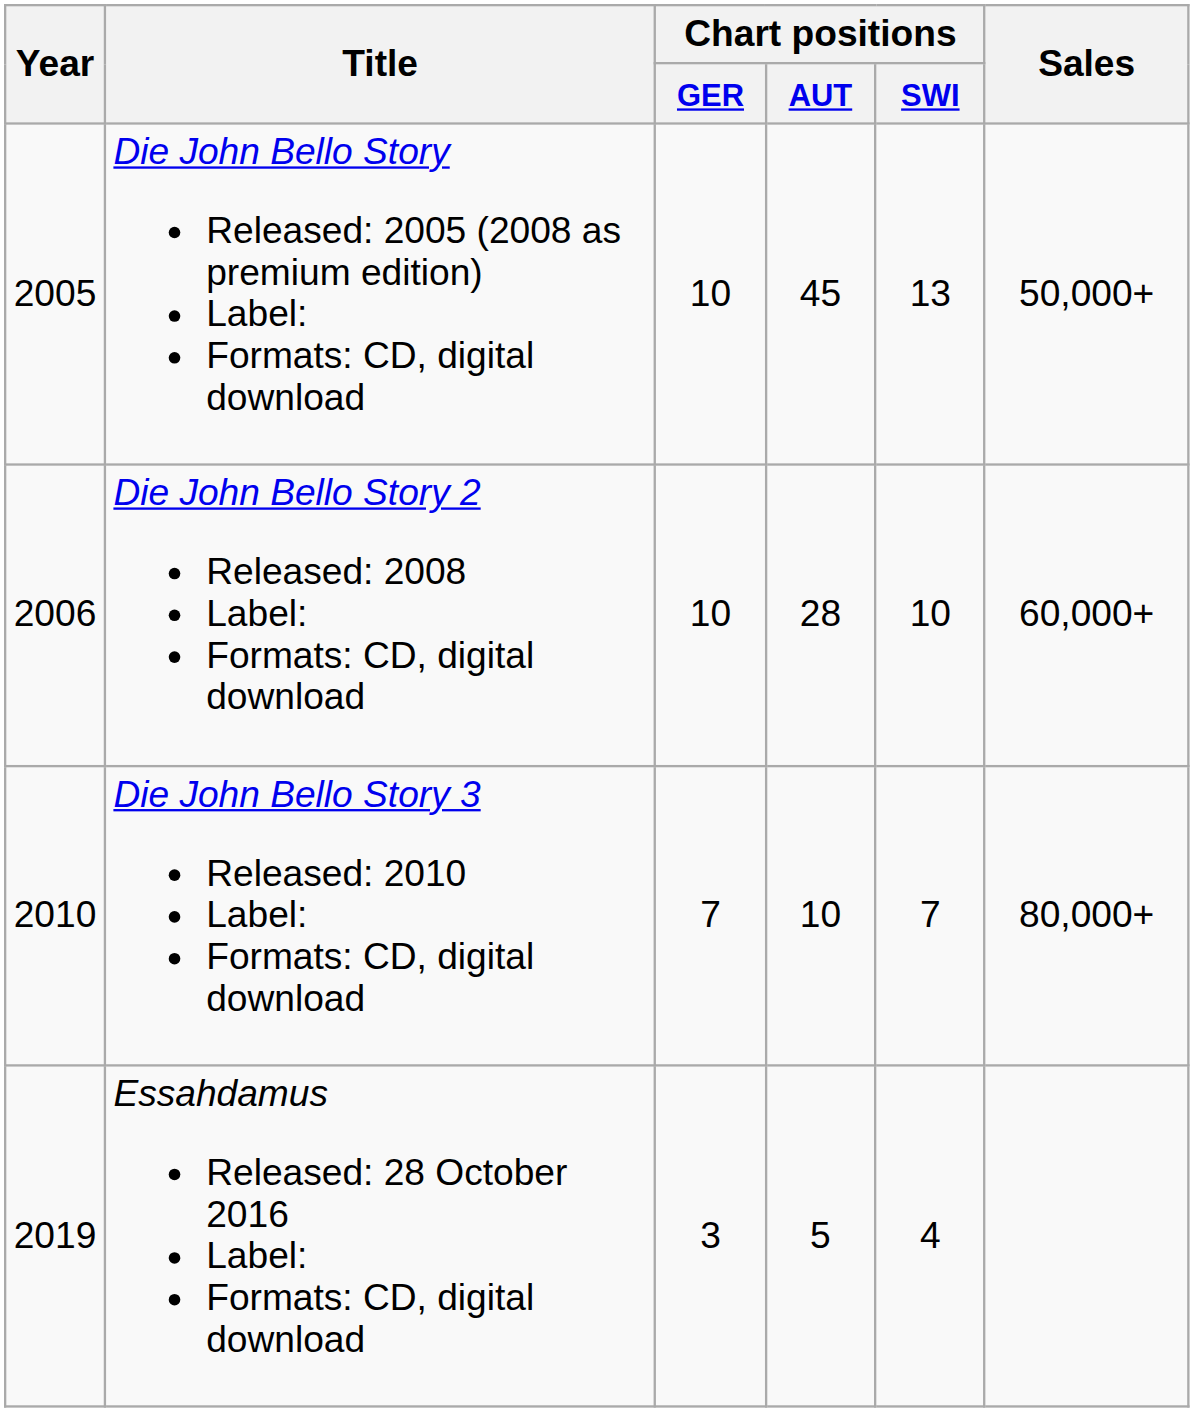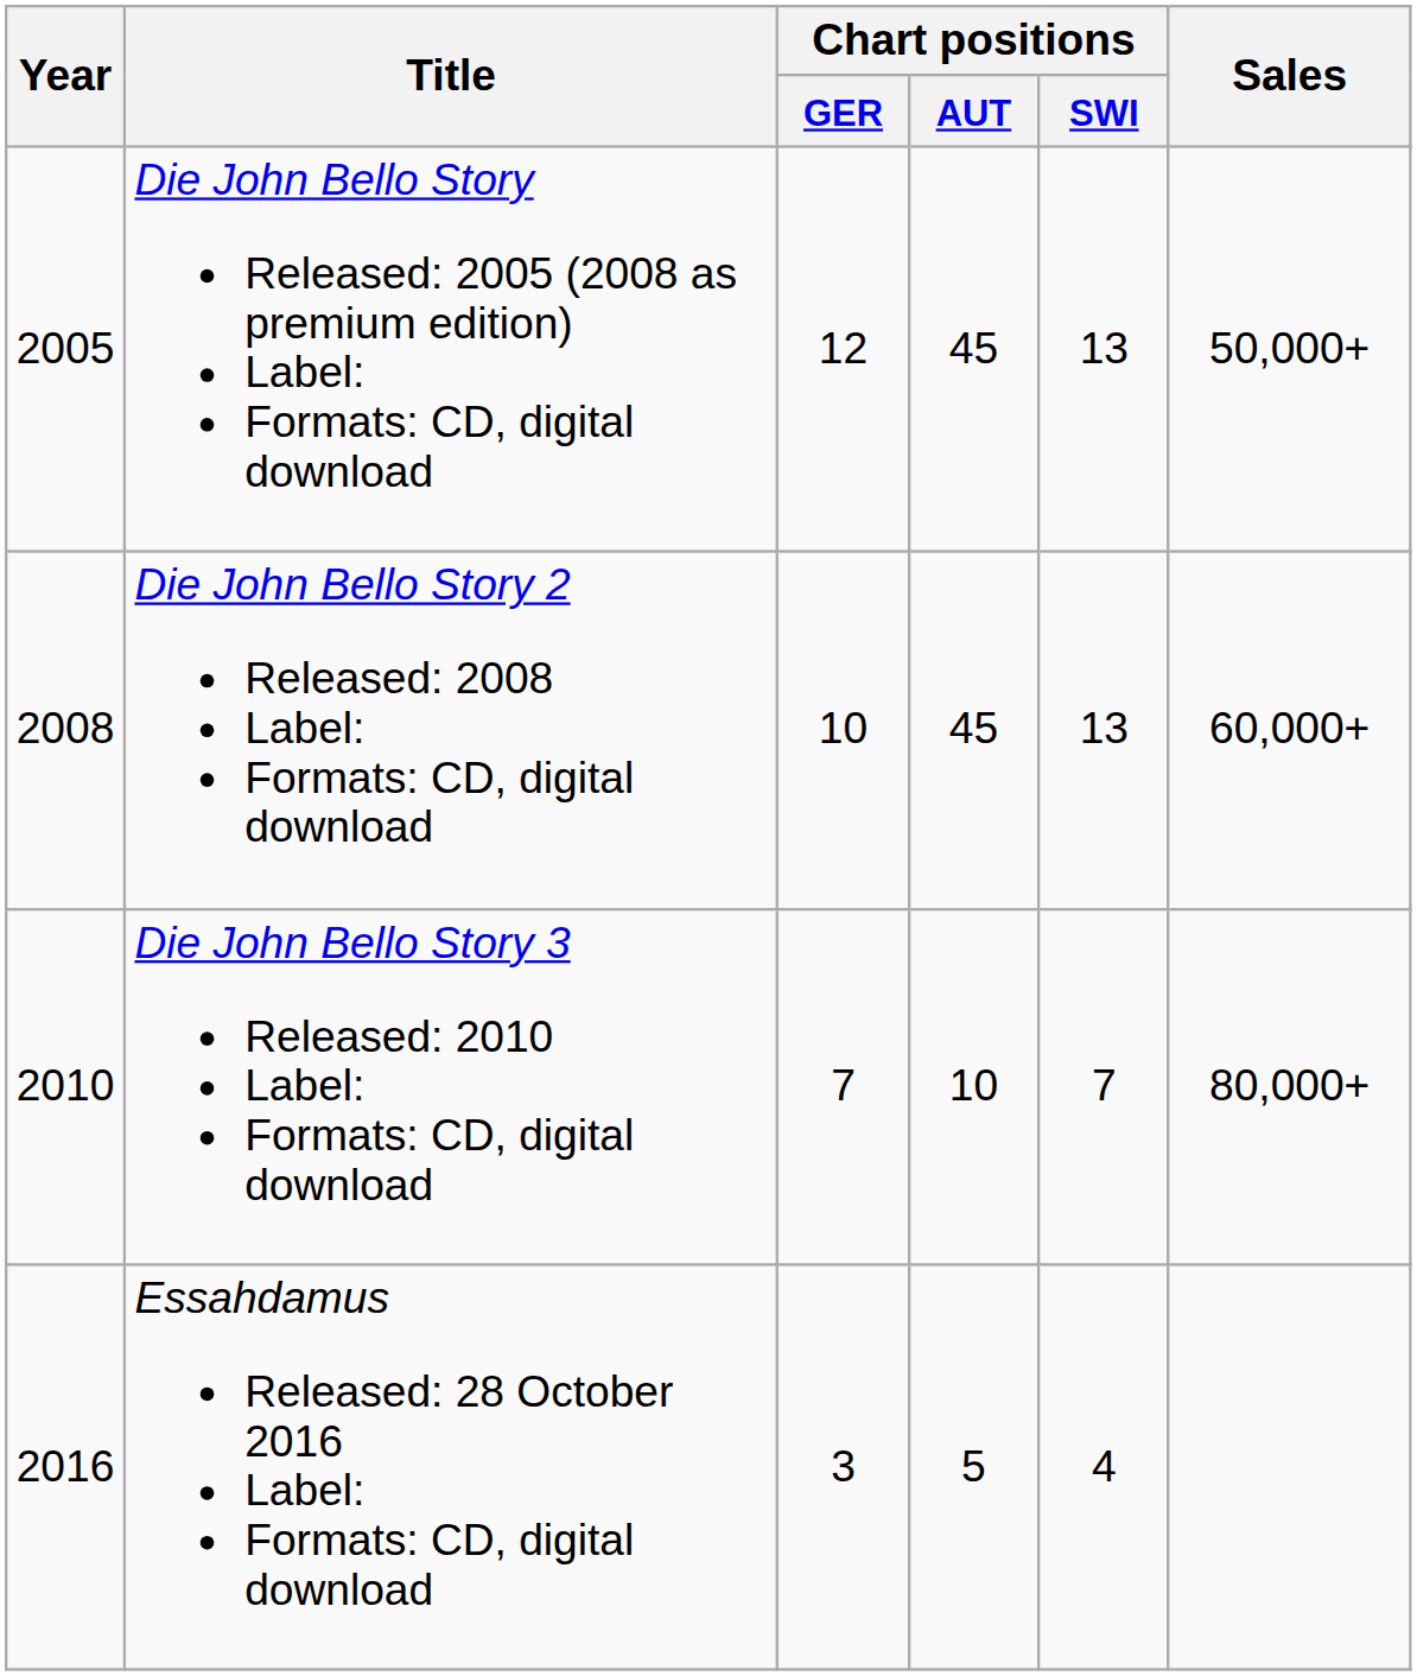row 3 | Chart positions / GER: 10 -> 12
row 4 | Year: 2006 -> 2008
row 4 | Chart positions / AUT: 28 -> 45
row 4 | Chart positions / SWI: 10 -> 13
row 6 | Year: 2019 -> 2016
